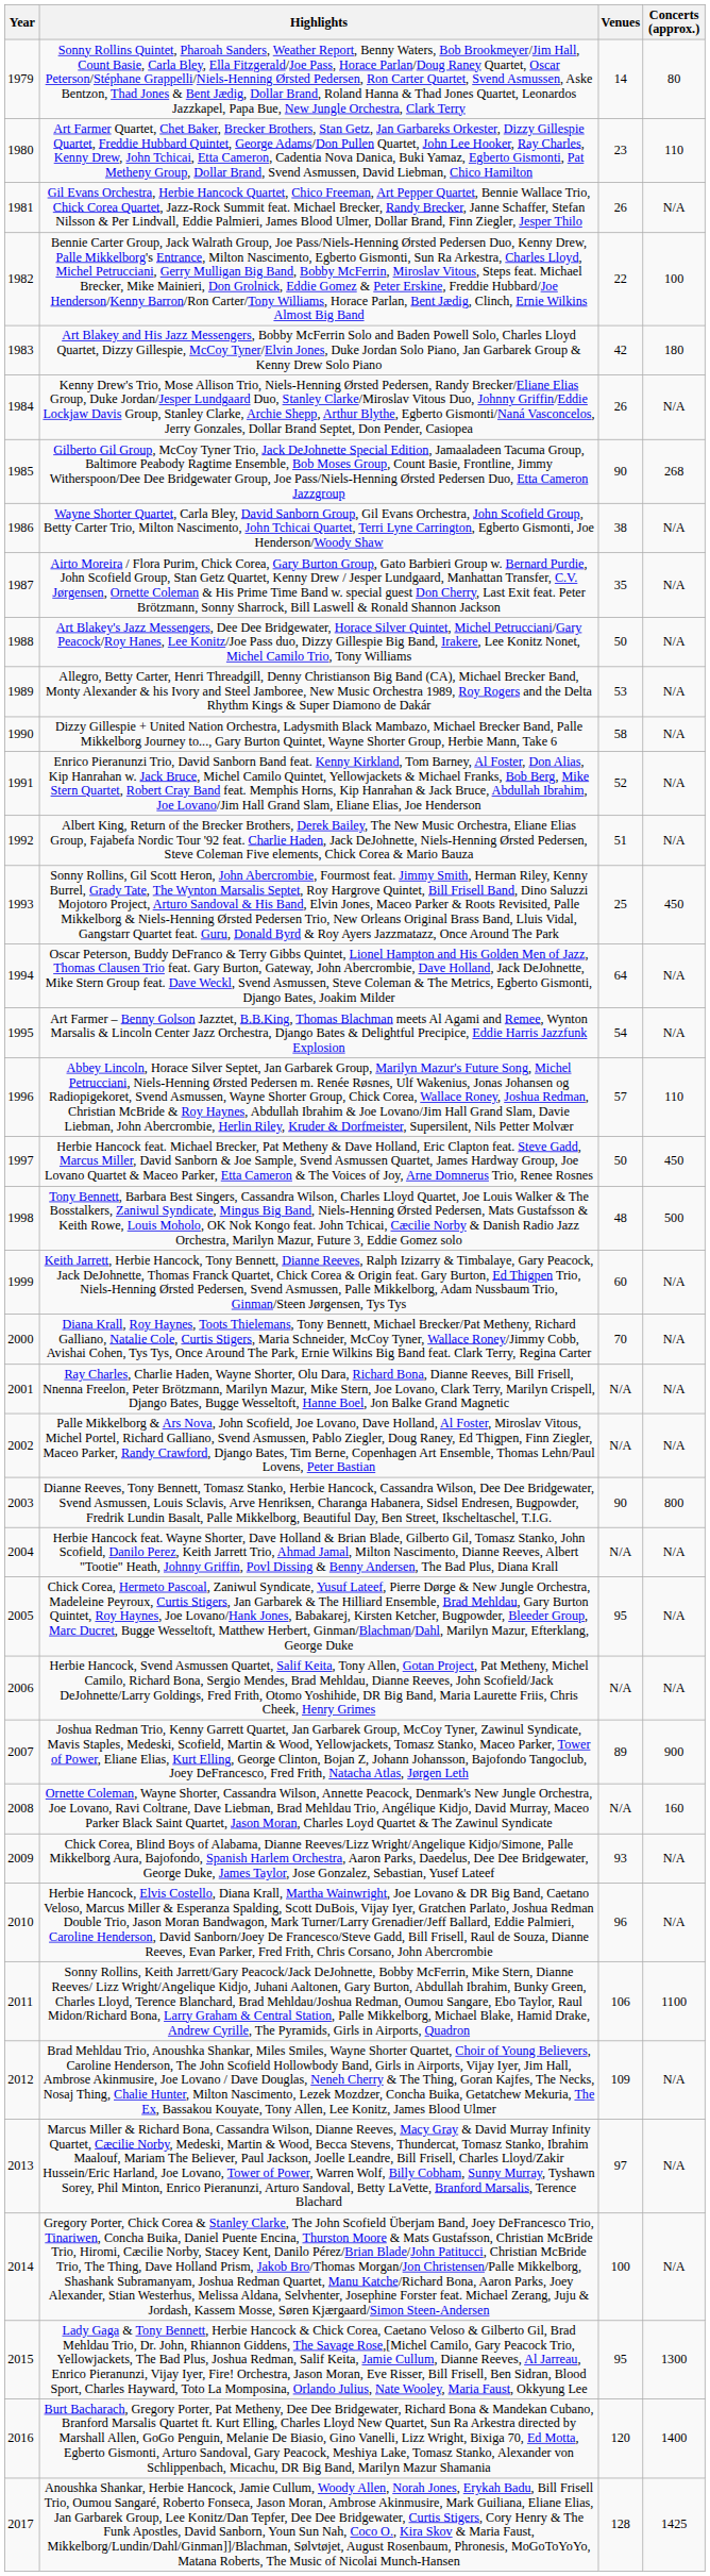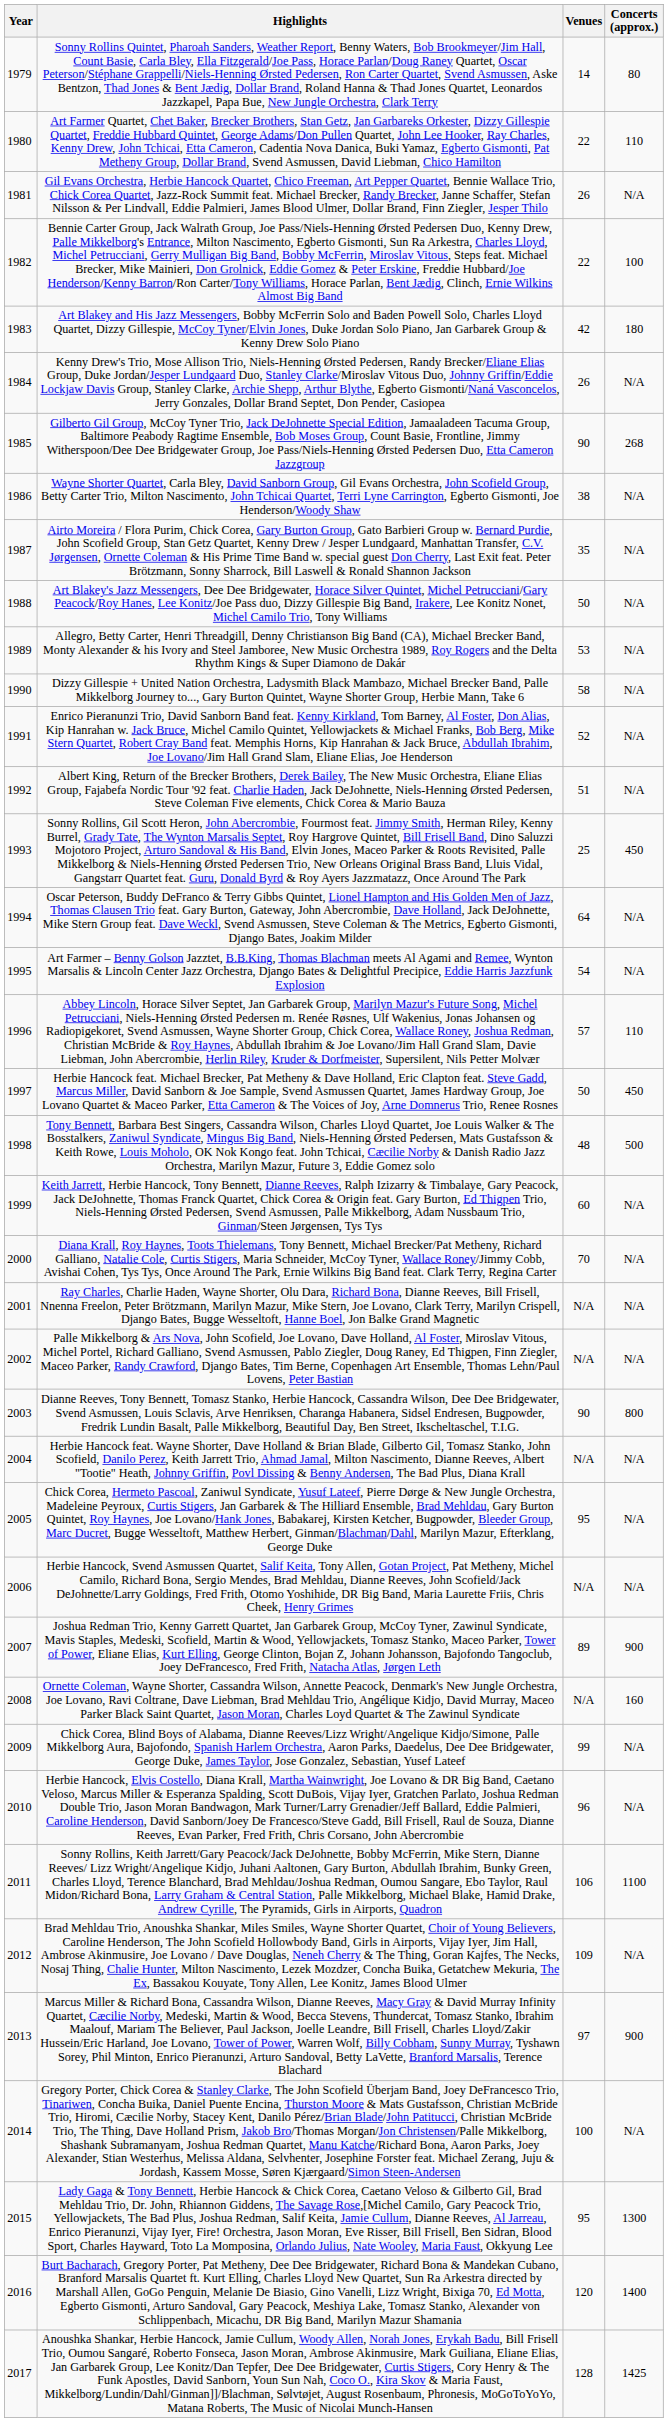row 3 | Venues: 23 -> 22
row 32 | Venues: 93 -> 99
row 36 | Concerts (approx.): N/A -> 900
